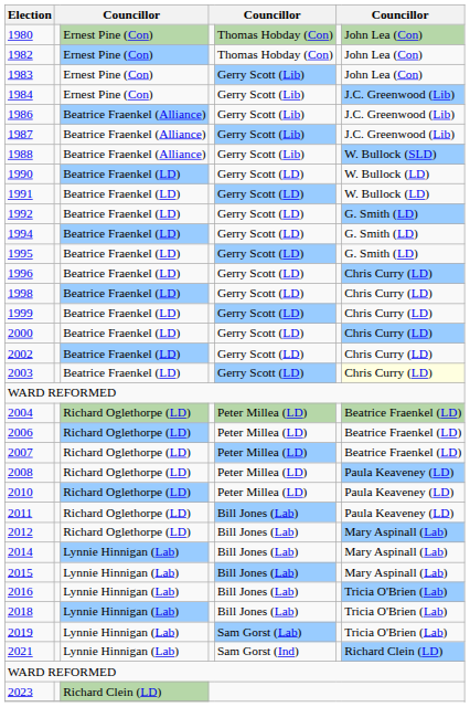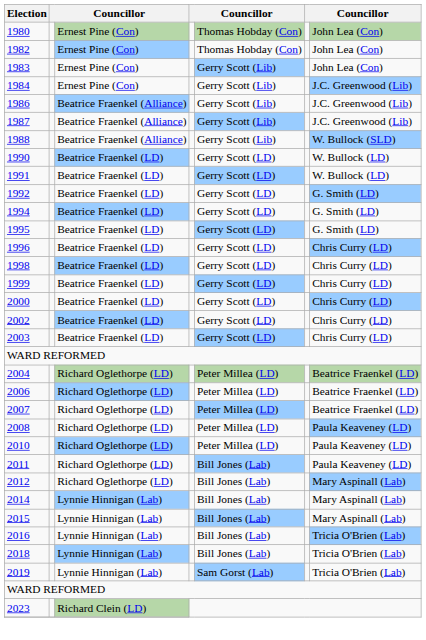2003 | column 7: lightyellow background -> no background
- row: 2021 | Lynnie Hinnigan (Lab) | Sam Gorst (Ind) | Richard Clein (LD)
